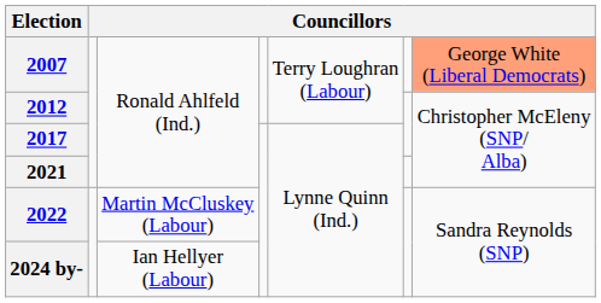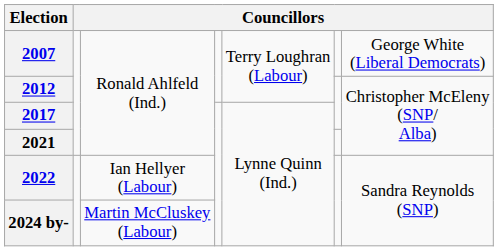2007 | column 7: lightsalmon background -> no background
2022 | column 3: Martin McCluskey (Labour) -> Ian Hellyer (Labour)
2024 by- | column 3: Ian Hellyer (Labour) -> Martin McCluskey (Labour)
